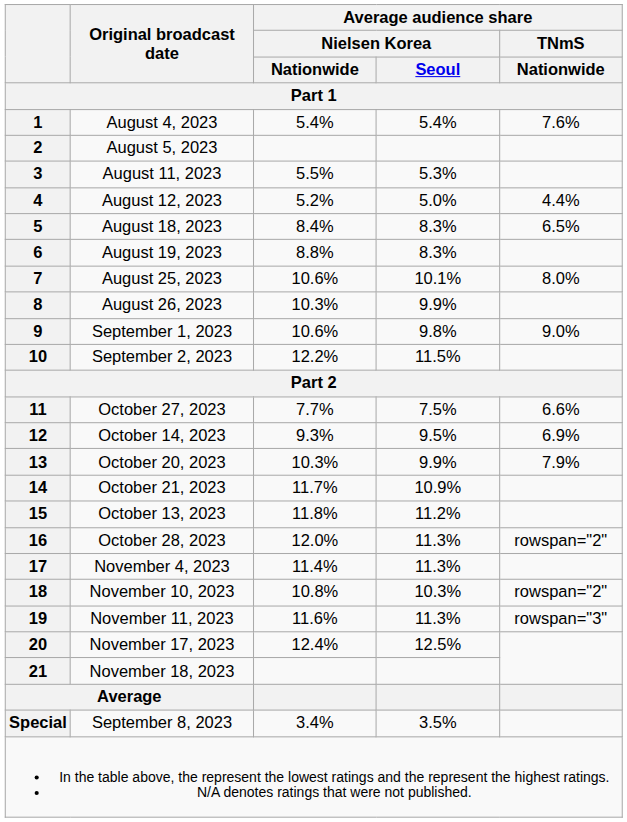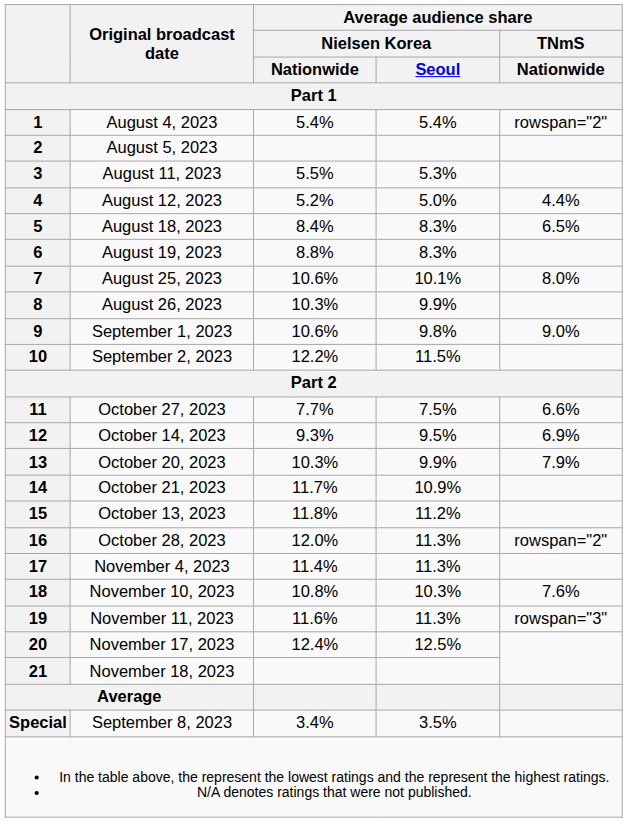1 | Average audience share / TNmS / Nationwide: 7.6% -> rowspan="2"
18 | Average audience share / TNmS / Nationwide: rowspan="2" -> 7.6%
